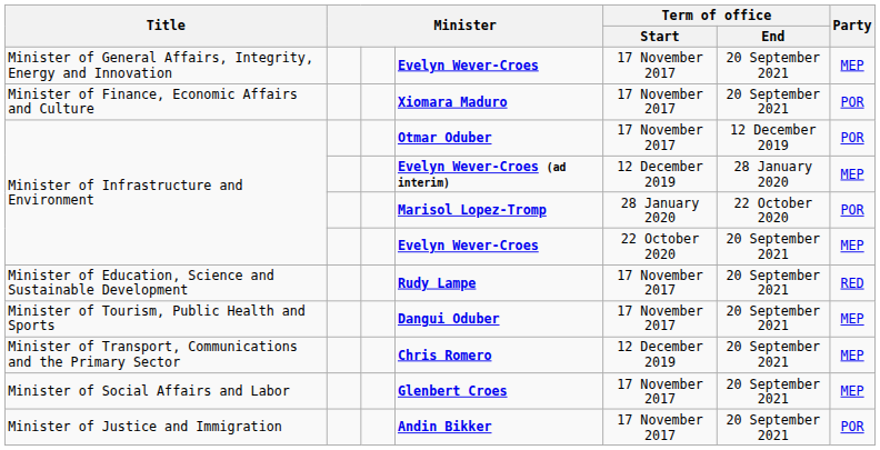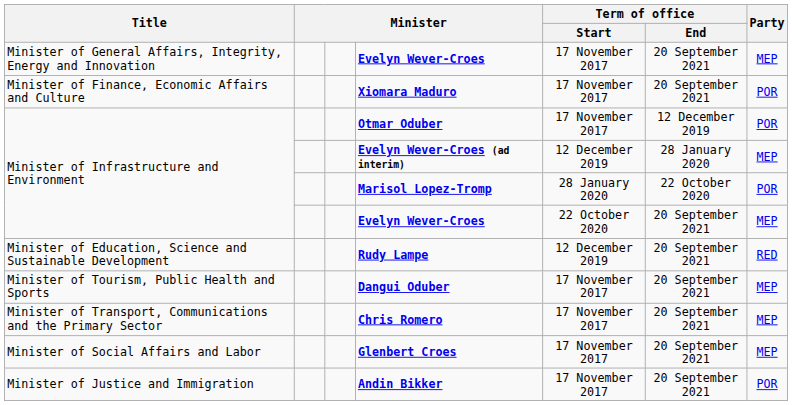Rudy Lampe | Term of office / Start: 17 November 2017 -> 12 December 2019
Chris Romero | Term of office / Start: 12 December 2019 -> 17 November 2017
